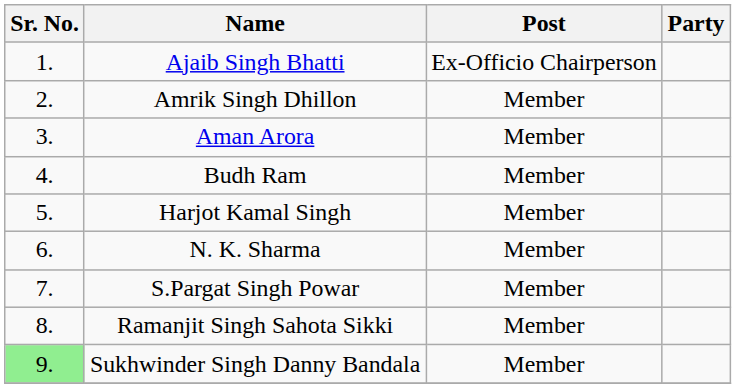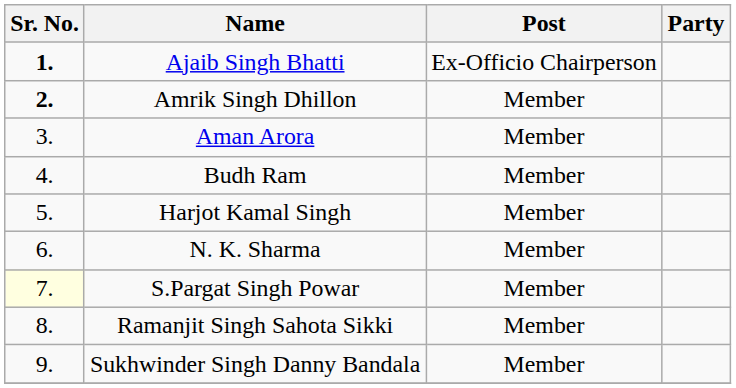Ajaib Singh Bhatti | Sr. No.: normal -> bold
Amrik Singh Dhillon | Sr. No.: normal -> bold
S.Pargat Singh Powar | Sr. No.: no background -> lightyellow background
Sukhwinder Singh Danny Bandala | Sr. No.: lightgreen background -> no background
